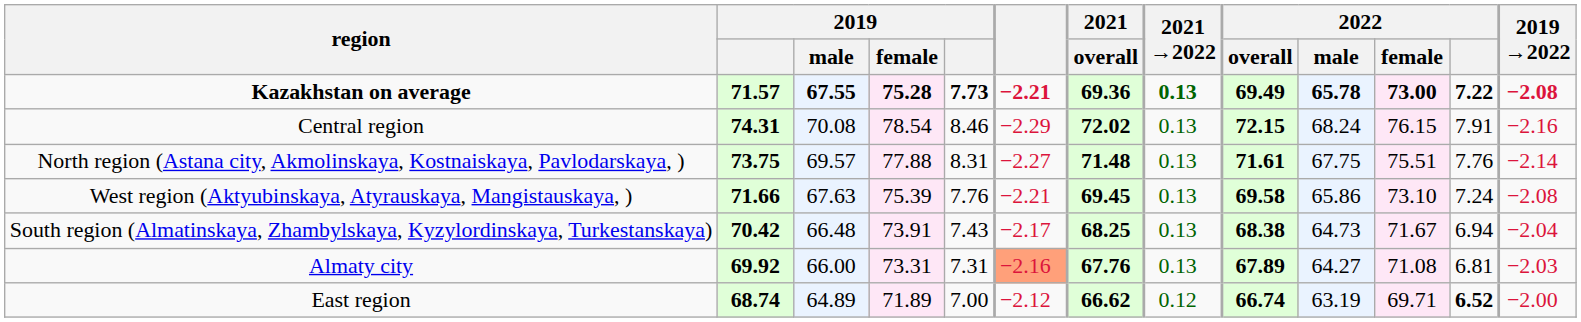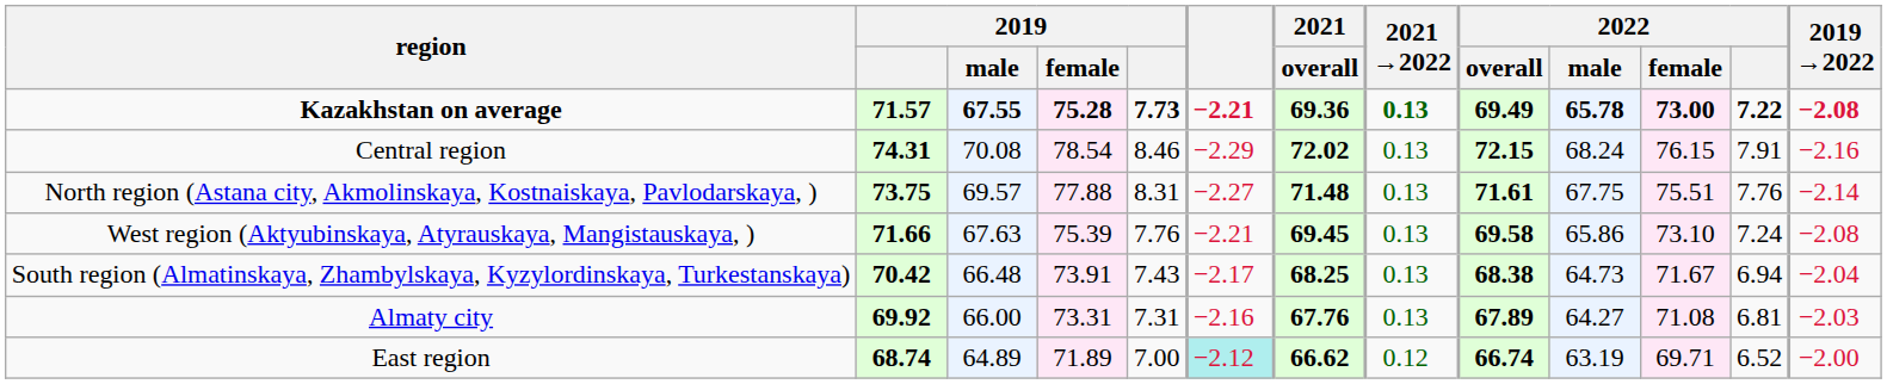Almaty city | column 6: lightsalmon background -> no background
East region | column 6: no background -> paleturquoise background
East region | 2022: bold -> normal
